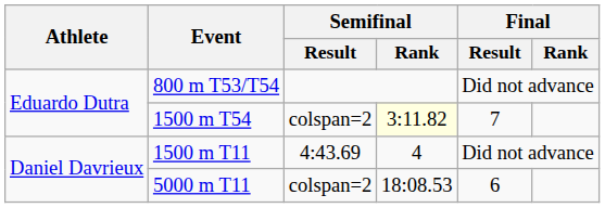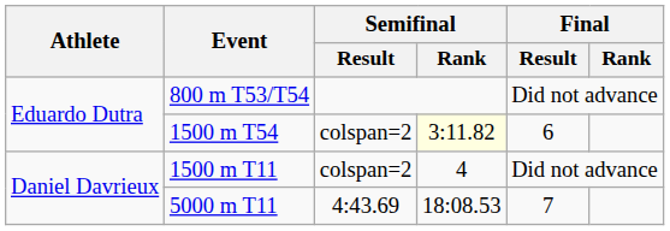1500 m T54 | Final / Result: 7 -> 6
1500 m T11 | Semifinal / Result: 4:43.69 -> colspan=2
5000 m T11 | Semifinal / Result: colspan=2 -> 4:43.69
5000 m T11 | Final / Result: 6 -> 7
